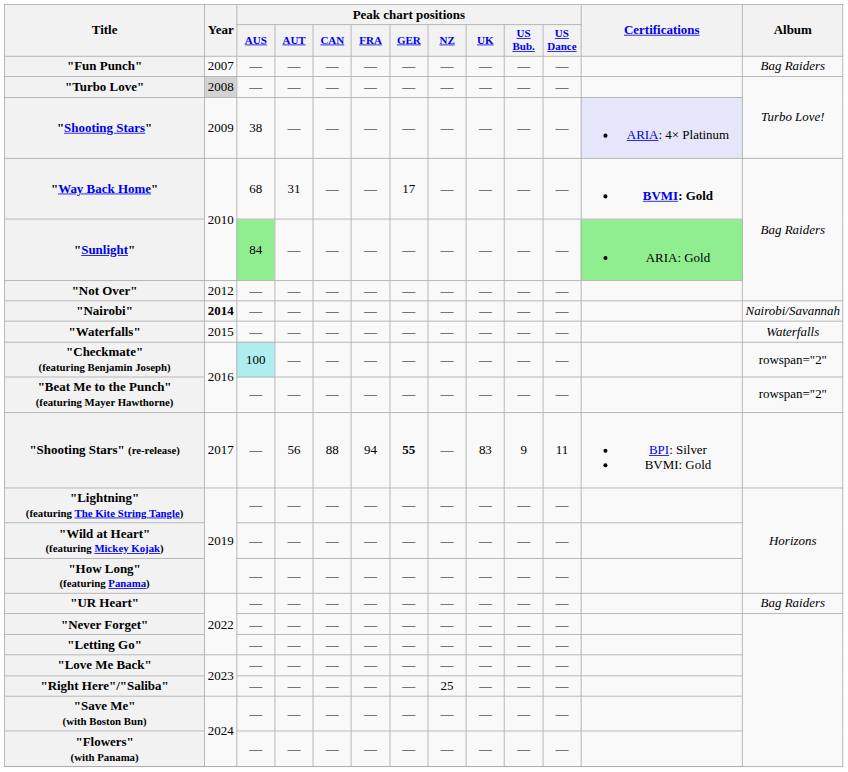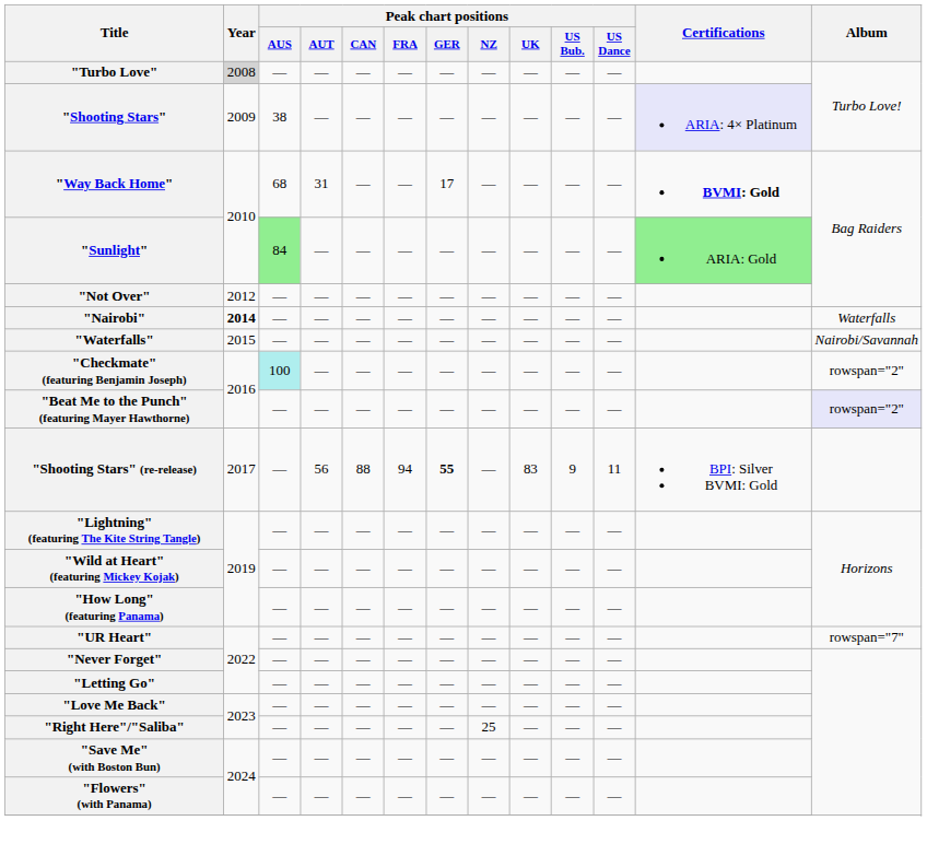- row: "Fun Punch" | 2007 | — | — | — | — | — | — | — | — | — | Bag Raiders
"Nairobi" | Album: Nairobi/Savannah -> Waterfalls
"Waterfalls" | Album: Waterfalls -> Nairobi/Savannah
"Beat Me to the Punch" (featuring Mayer Hawthorne) | Album: no background -> lavender background
"UR Heart" | Album: Bag Raiders -> rowspan="7"
